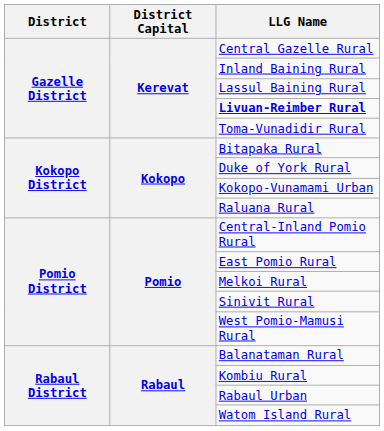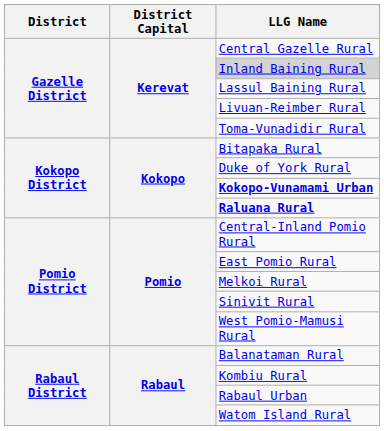Inland Baining Rural | LLG Name: no background -> lightgrey background
Livuan-Reimber Rural | LLG Name: bold -> normal
Kokopo-Vunamami Urban | LLG Name: normal -> bold
Raluana Rural | LLG Name: normal -> bold
